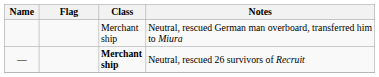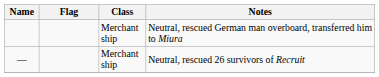Neutral, rescued 26 survivors of Recruit | Class: bold -> normal
